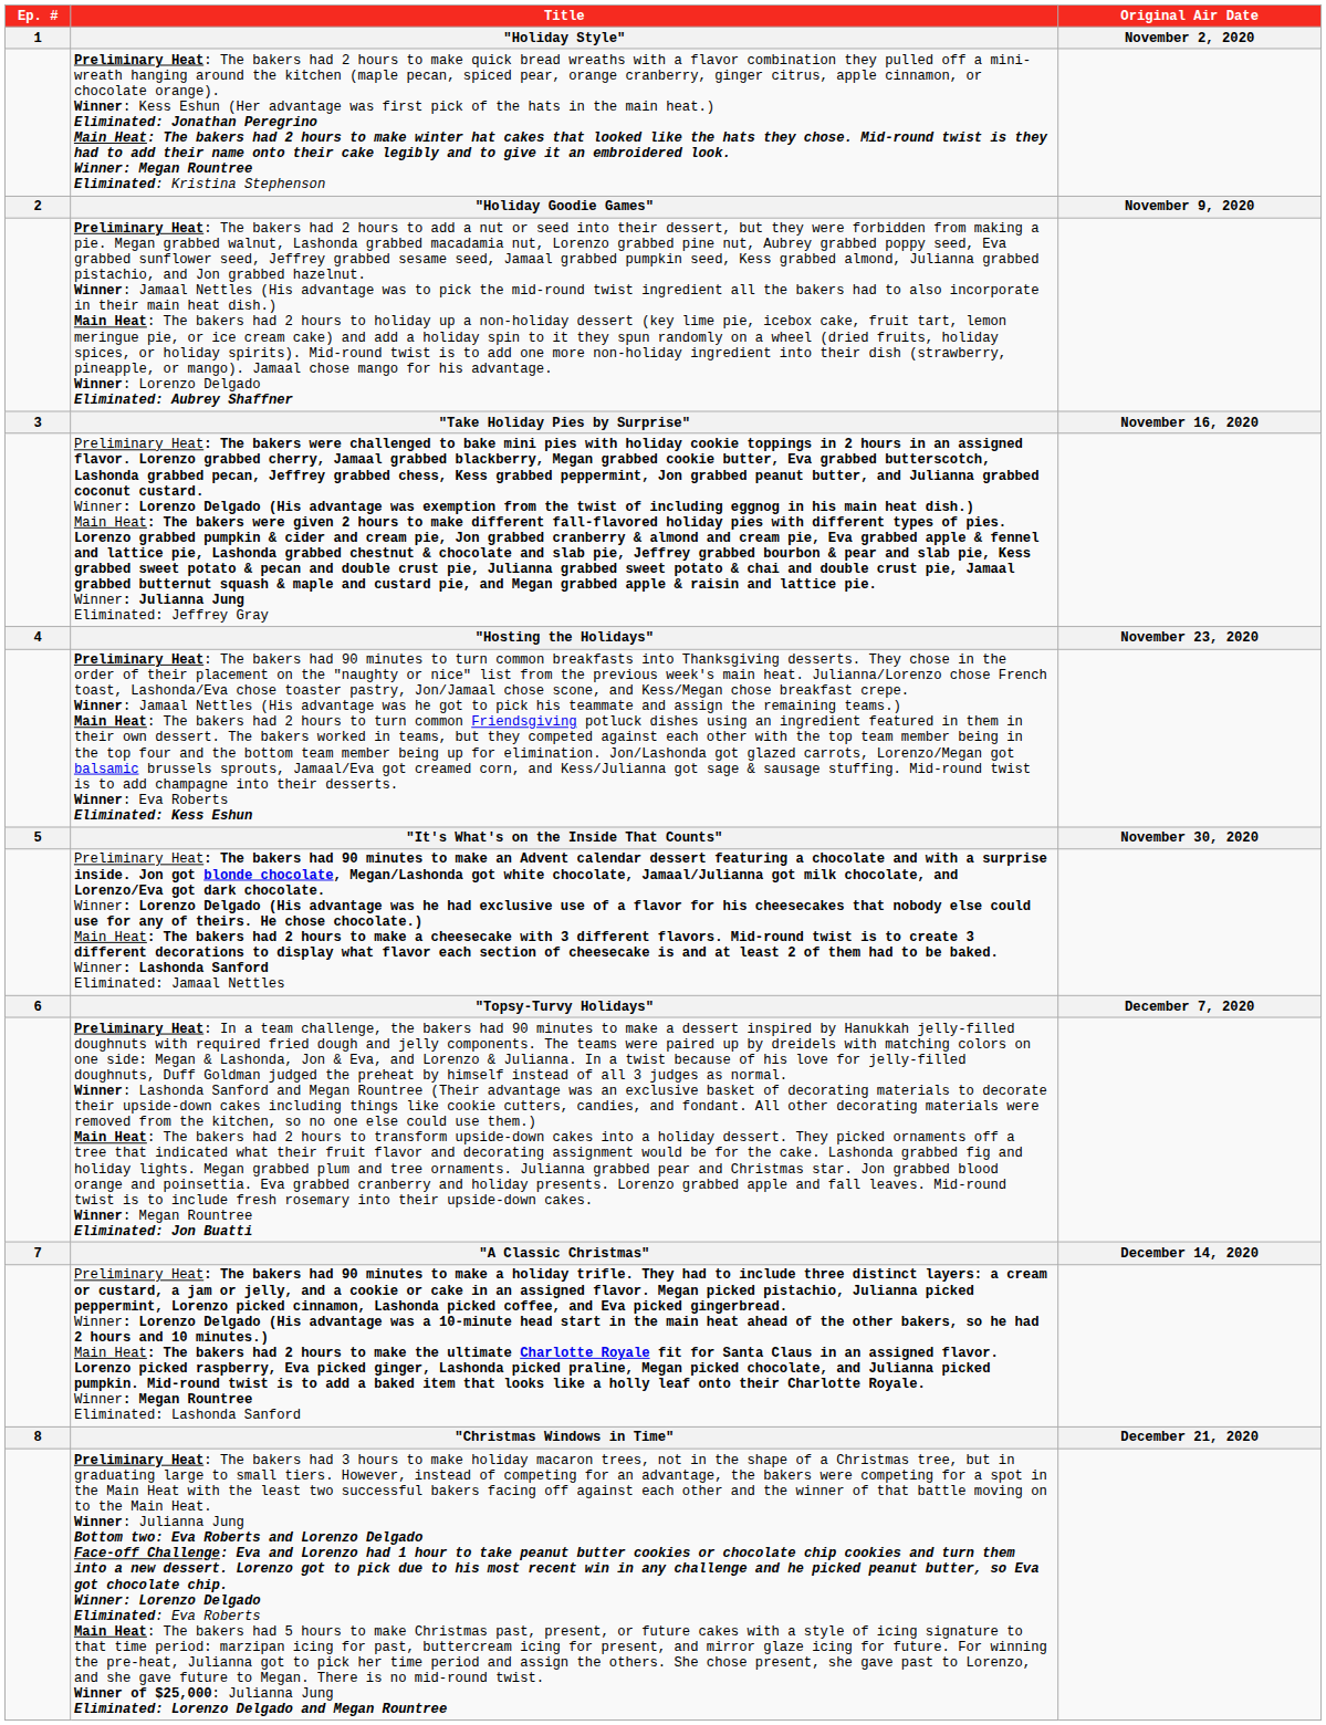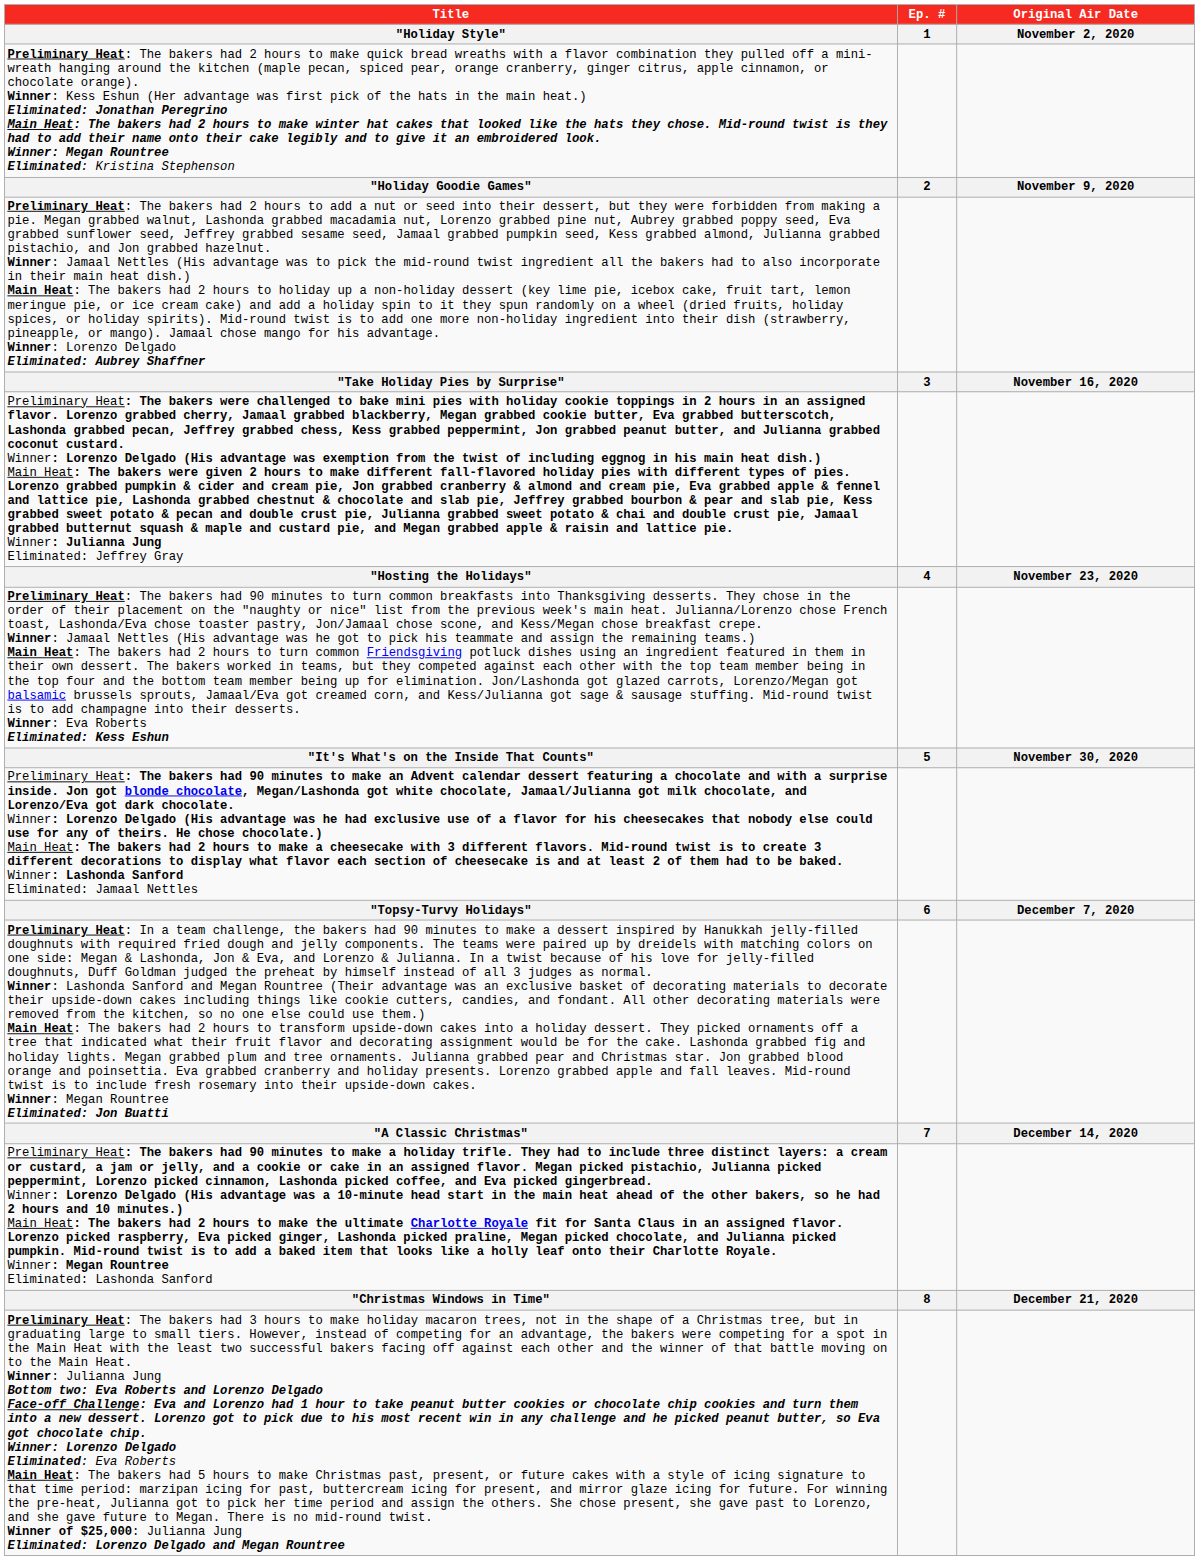columns swapped: Ep. # / 1 <-> Title / "Holiday Style"
